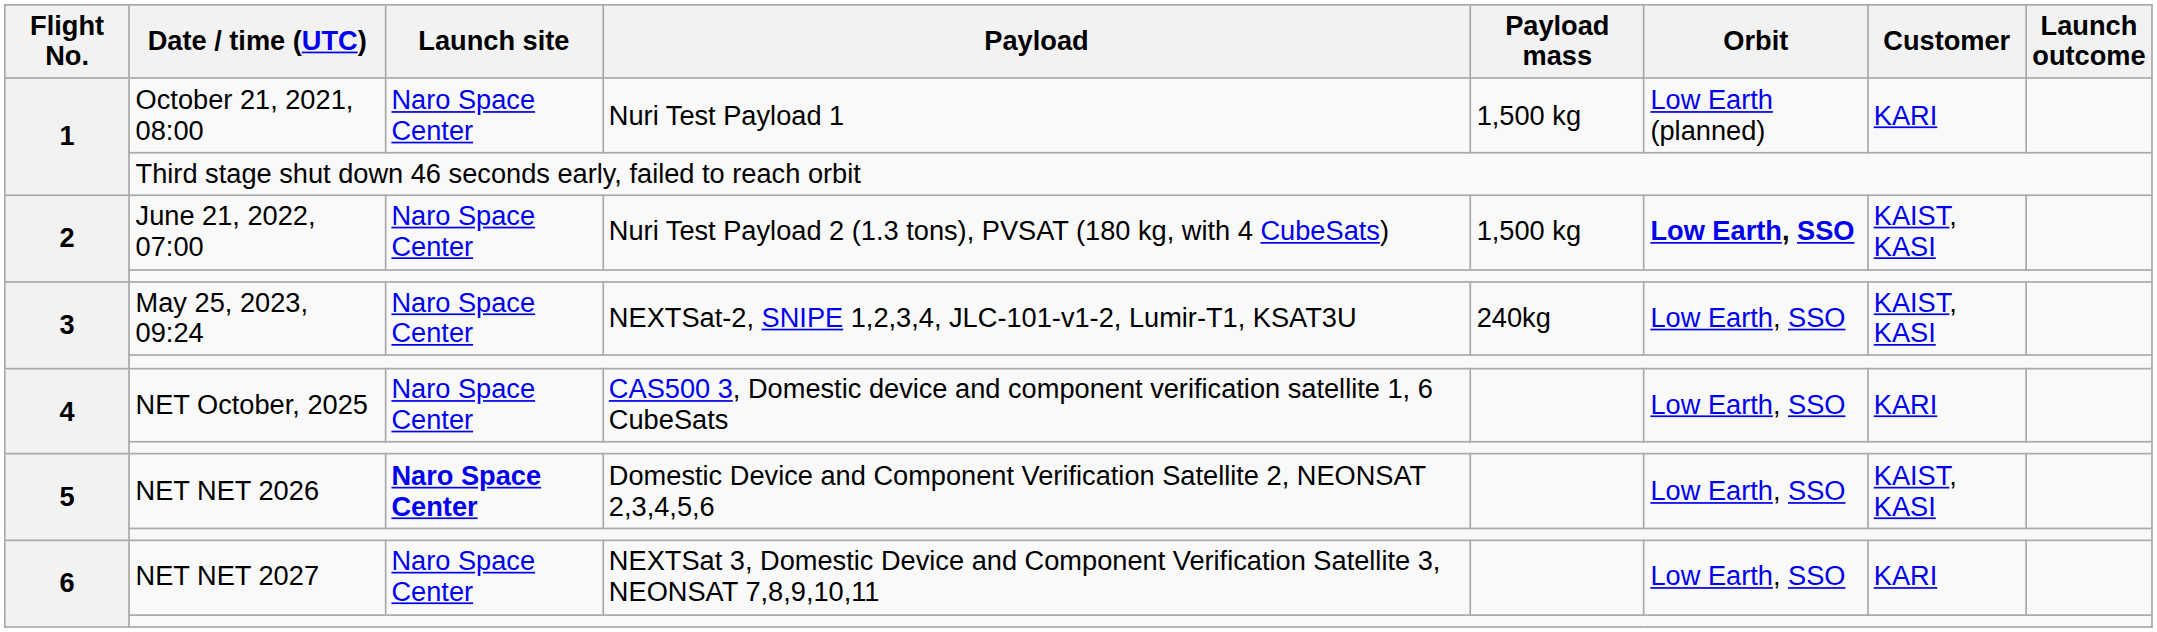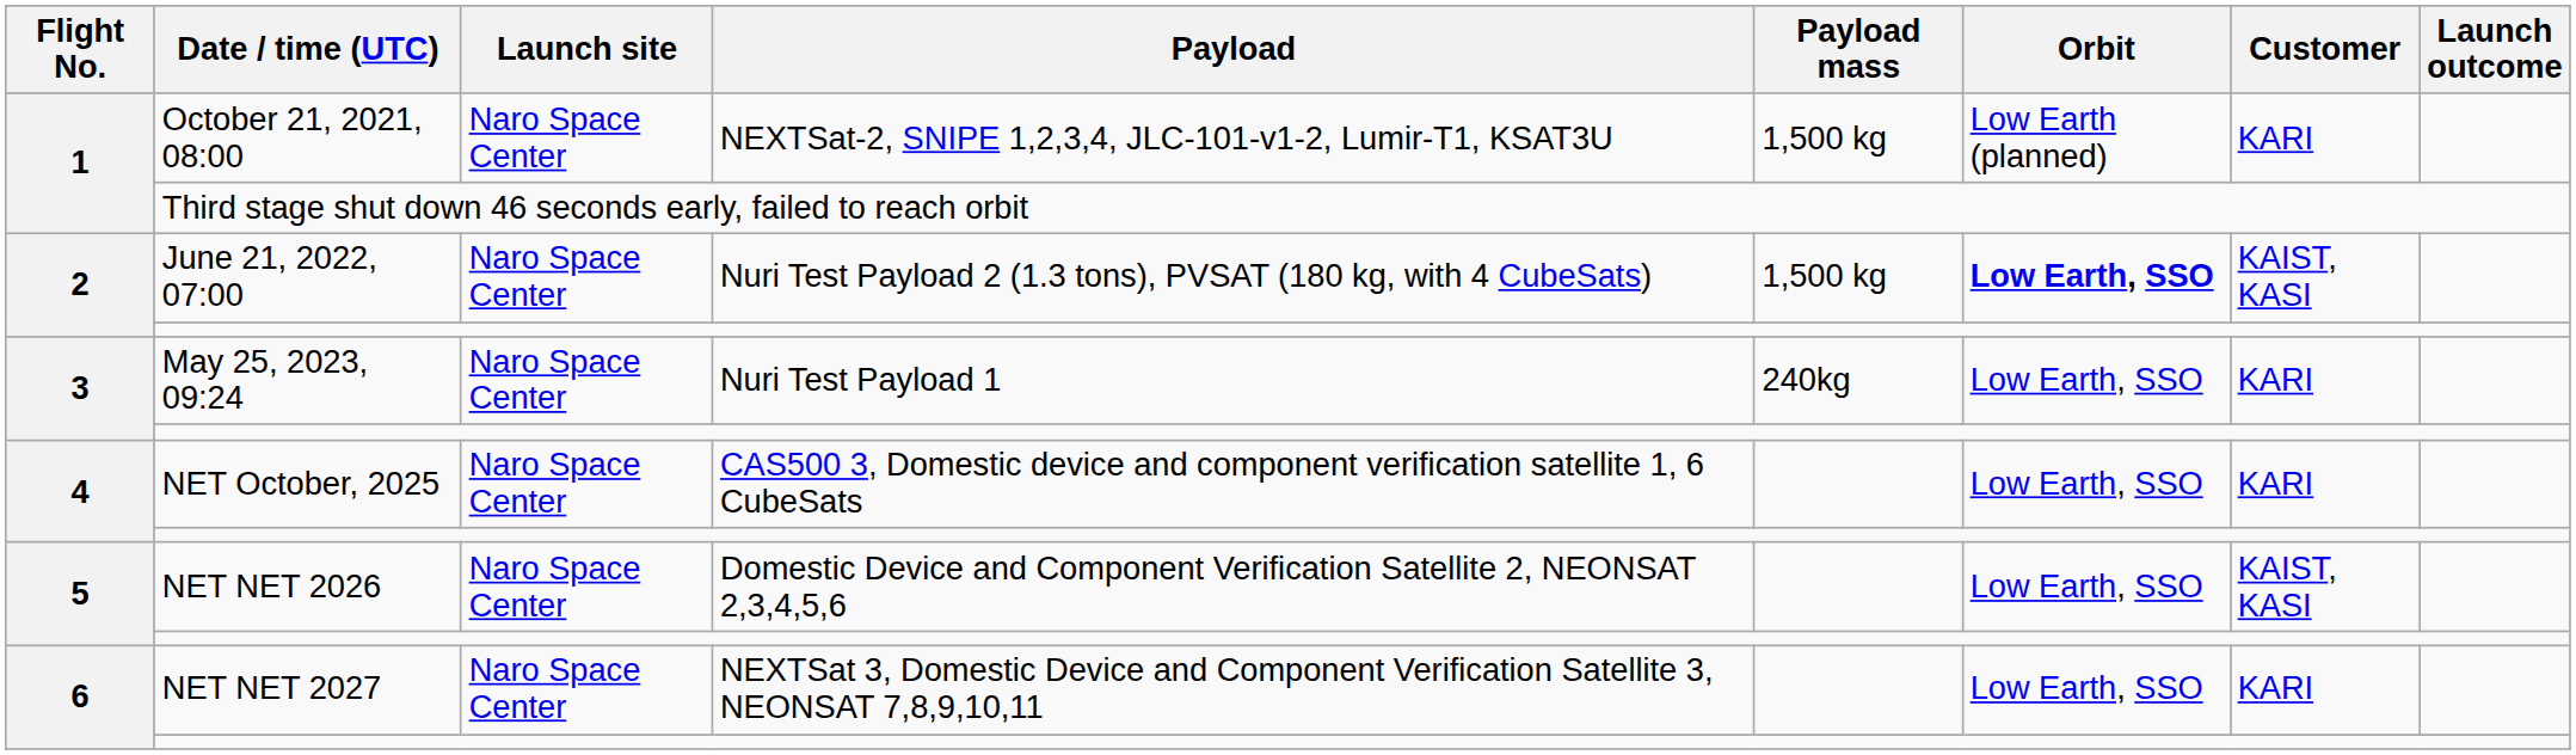October 21, 2021, 08:00 | Payload: Nuri Test Payload 1 -> NEXTSat-2, SNIPE 1,2,3,4, JLC-101-v1-2, Lumir-T1, KSAT3U
May 25, 2023, 09:24 | Payload: NEXTSat-2, SNIPE 1,2,3,4, JLC-101-v1-2, Lumir-T1, KSAT3U -> Nuri Test Payload 1
May 25, 2023, 09:24 | Customer: KAIST, KASI -> KARI
NET NET 2026 | Launch site: bold -> normal
